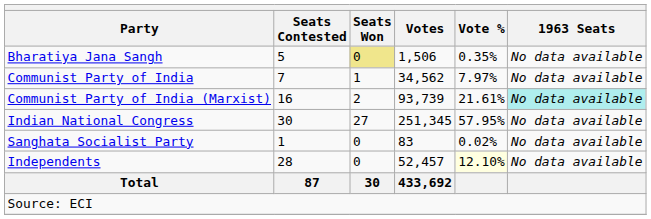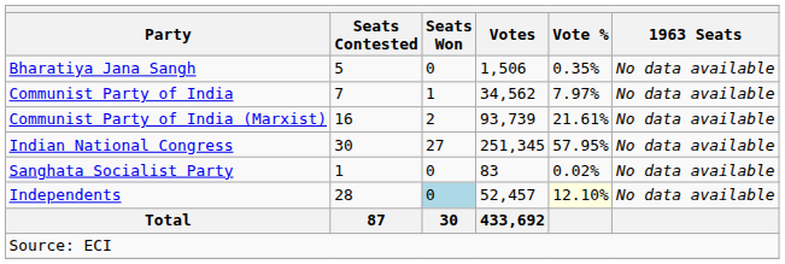Bharatiya Jana Sangh | Seats Won: khaki background -> no background
Communist Party of India (Marxist) | 1963 Seats: paleturquoise background -> no background
Independents | Seats Won: no background -> lightblue background
